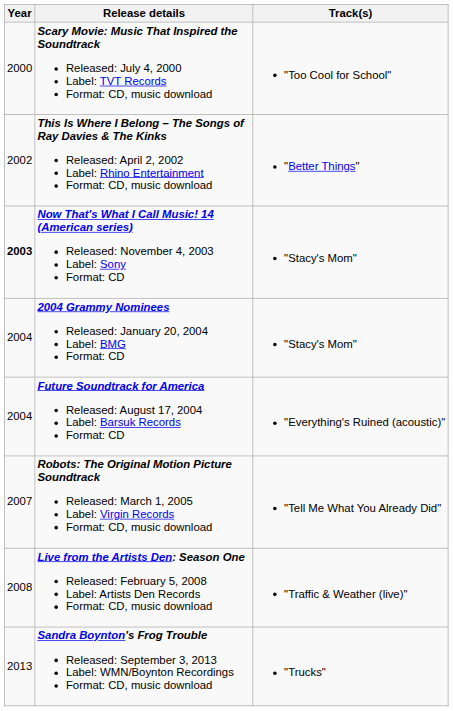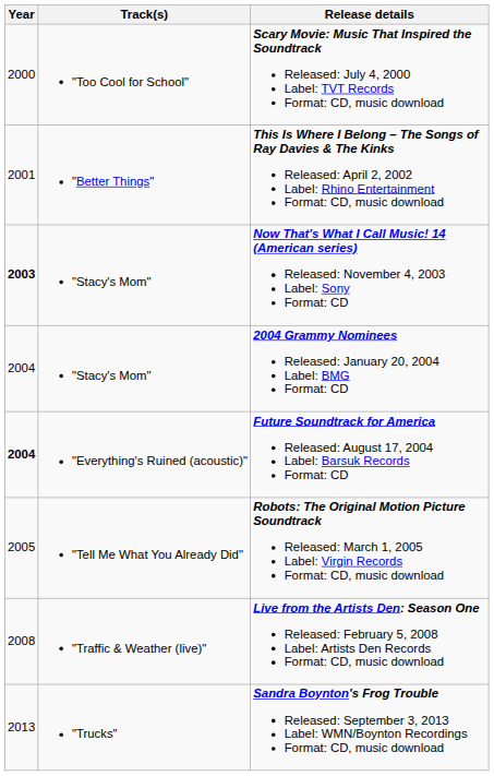columns swapped: Release details <-> Track(s)
row 3 | Year: 2002 -> 2001
row 6 | Year: normal -> bold
row 7 | Year: 2007 -> 2005
